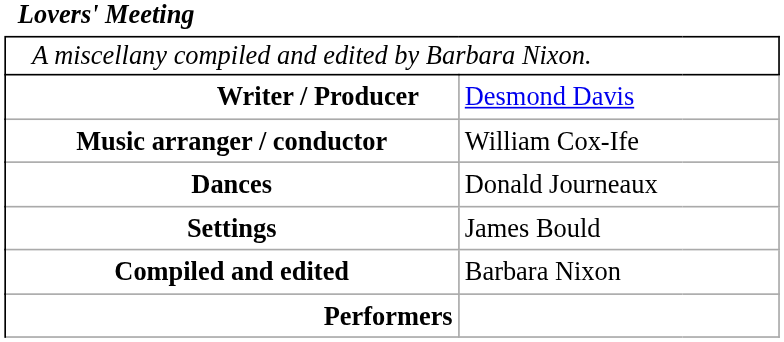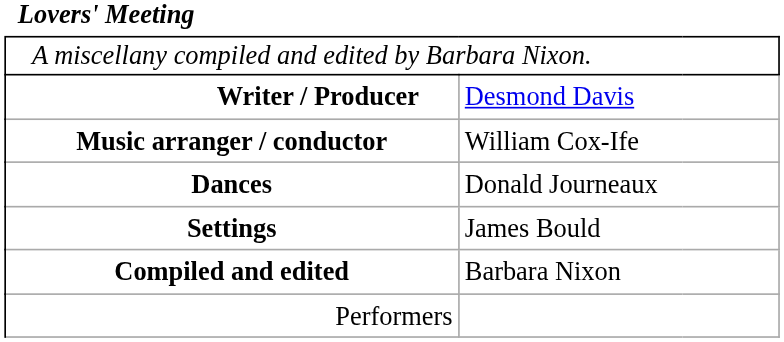Performers | column 2: bold -> normal
